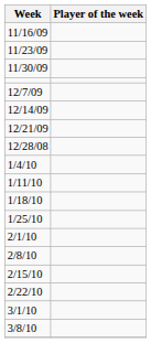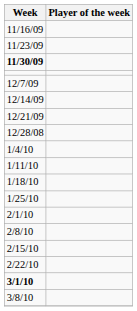row 4 | Week: normal -> bold
row 18 | Week: normal -> bold
